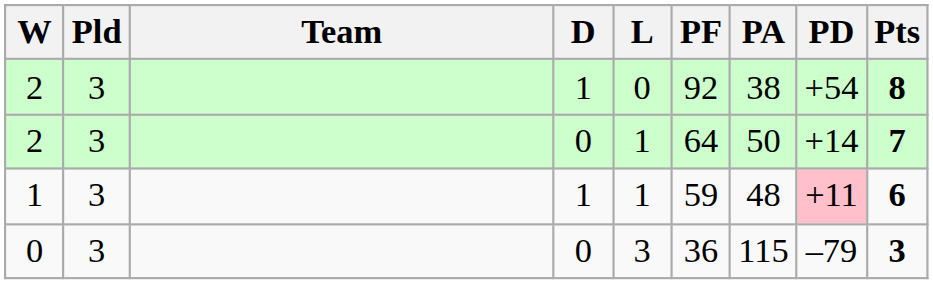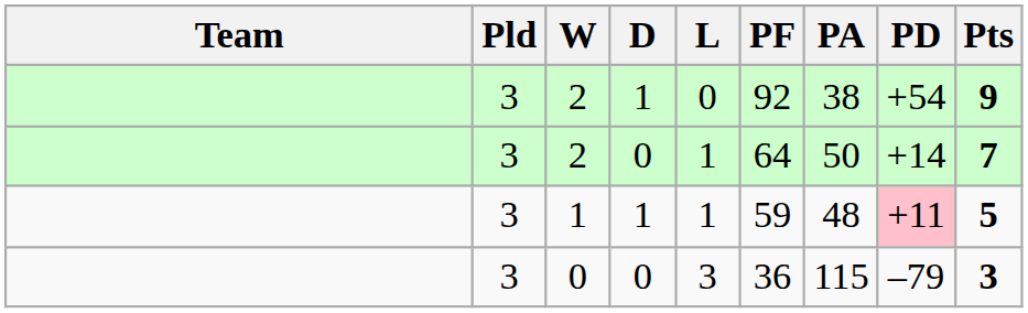columns swapped: Team <-> W
row 2 | Pts: 8 -> 9
row 4 | Pts: 6 -> 5
